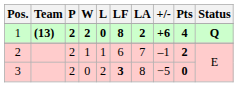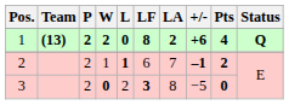row 3 | L: normal -> bold
row 3 | +/-: normal -> bold
row 4 | W: normal -> bold
